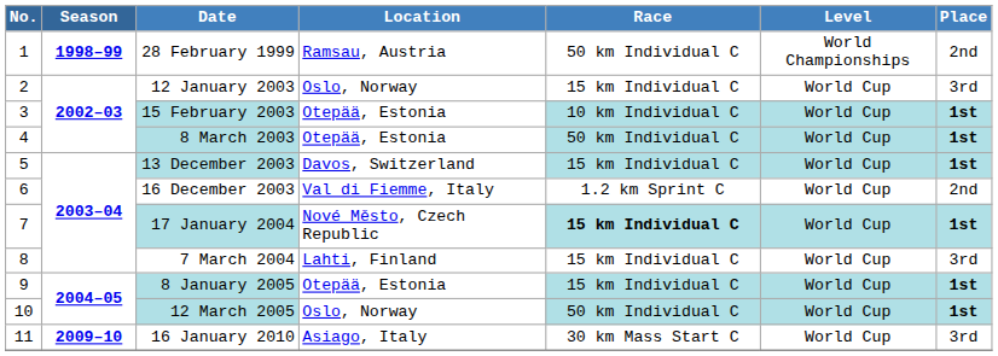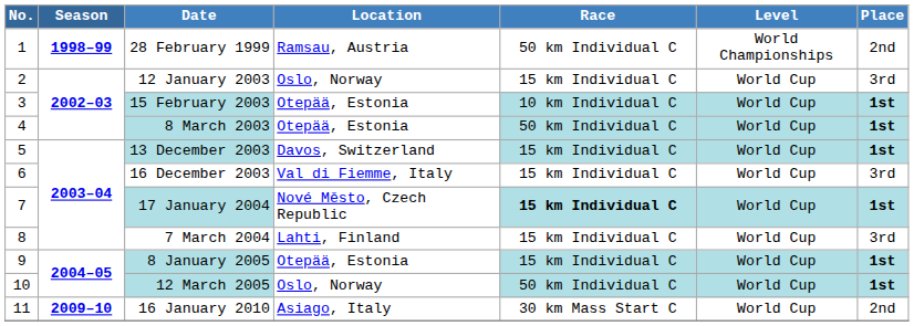16 December 2003 | Race: 1.2 km Sprint C -> 15 km Individual C
16 December 2003 | Place: 2nd -> 3rd
16 January 2010 | Place: 3rd -> 2nd
